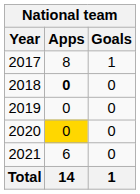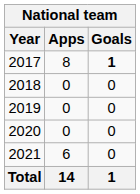2017 | Goals: normal -> bold
2018 | Apps: bold -> normal
2020 | Apps: gold background -> no background
